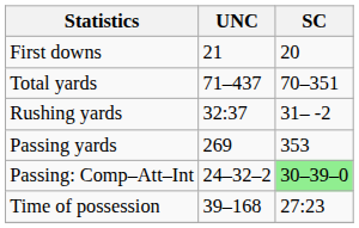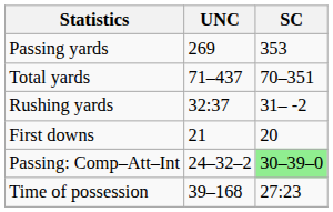rows swapped: First downs <-> Passing yards
